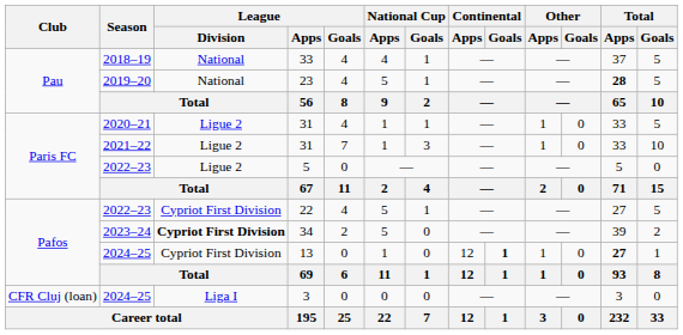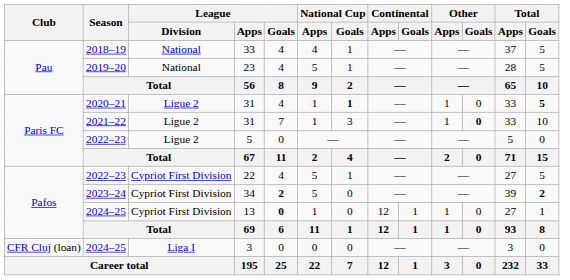23 | Total / Apps: bold -> normal
2020–21 / 31 | National Cup / Goals: normal -> bold
2020–21 / 31 | Total / Goals: normal -> bold
2021–22 / 31 | Other / Goals: normal -> bold
34 | League / Division: bold -> normal
34 | League / Goals: normal -> bold
34 | Total / Goals: normal -> bold
13 | League / Goals: normal -> bold
13 | Continental / Goals: bold -> normal
13 | Total / Apps: bold -> normal
